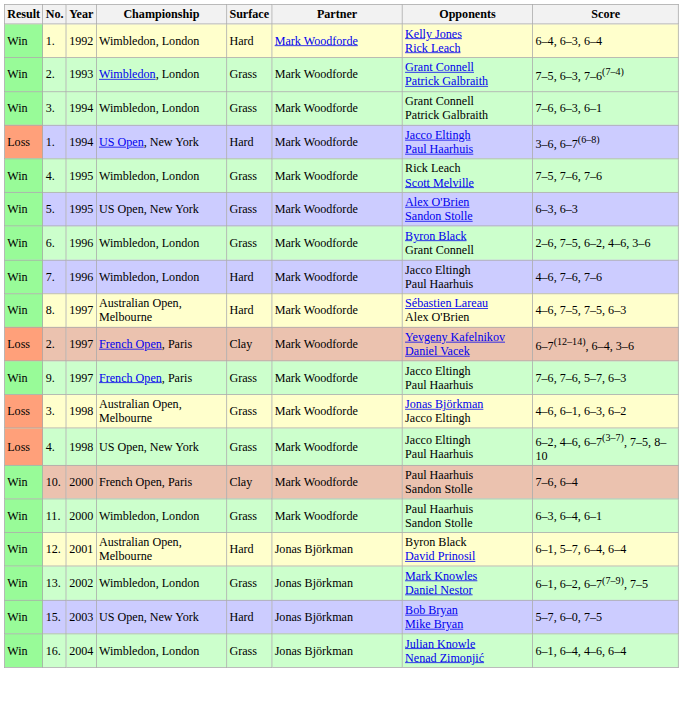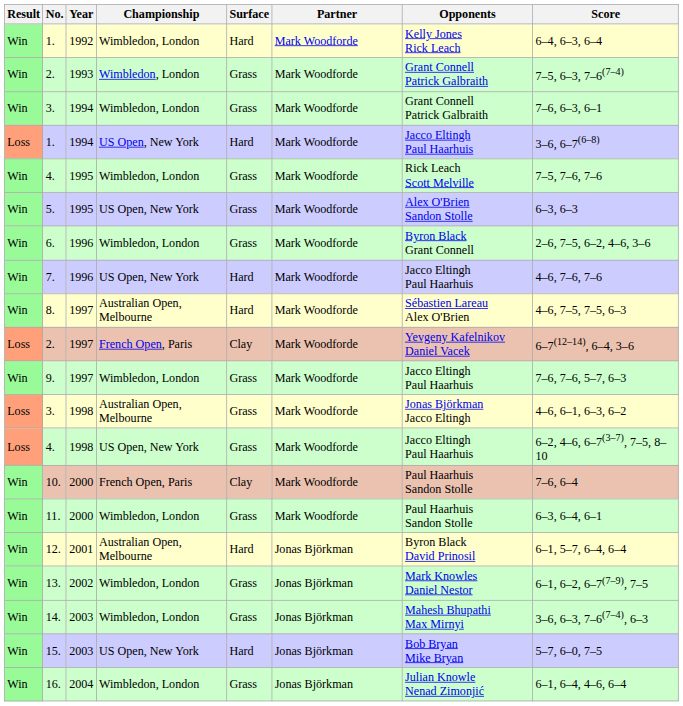7. | Championship: Wimbledon, London -> US Open, New York
9. | Championship: French Open, Paris -> Wimbledon, London
+ row: Win | 14. | 2003 | Wimbledon, London | Grass | Jonas Björkman | Mahesh Bhupathi Max Mirnyi | 3–6, 6–3, 7–6(7–4), 6–3
